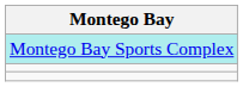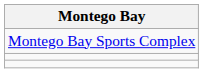row 2 | column 1: paleturquoise background -> no background
